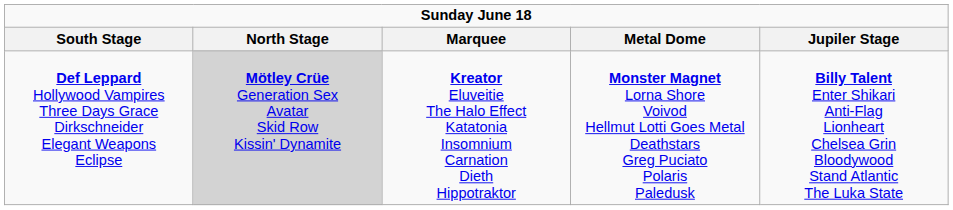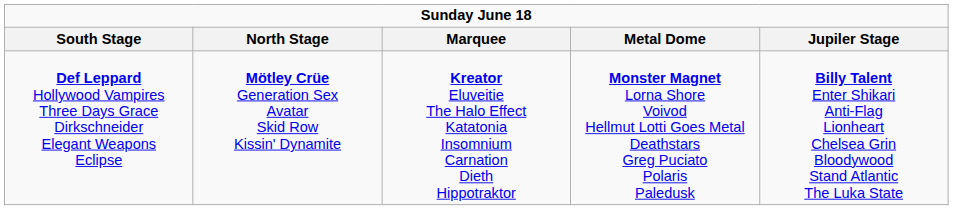row 3 | North Stage: lightgrey background -> no background
